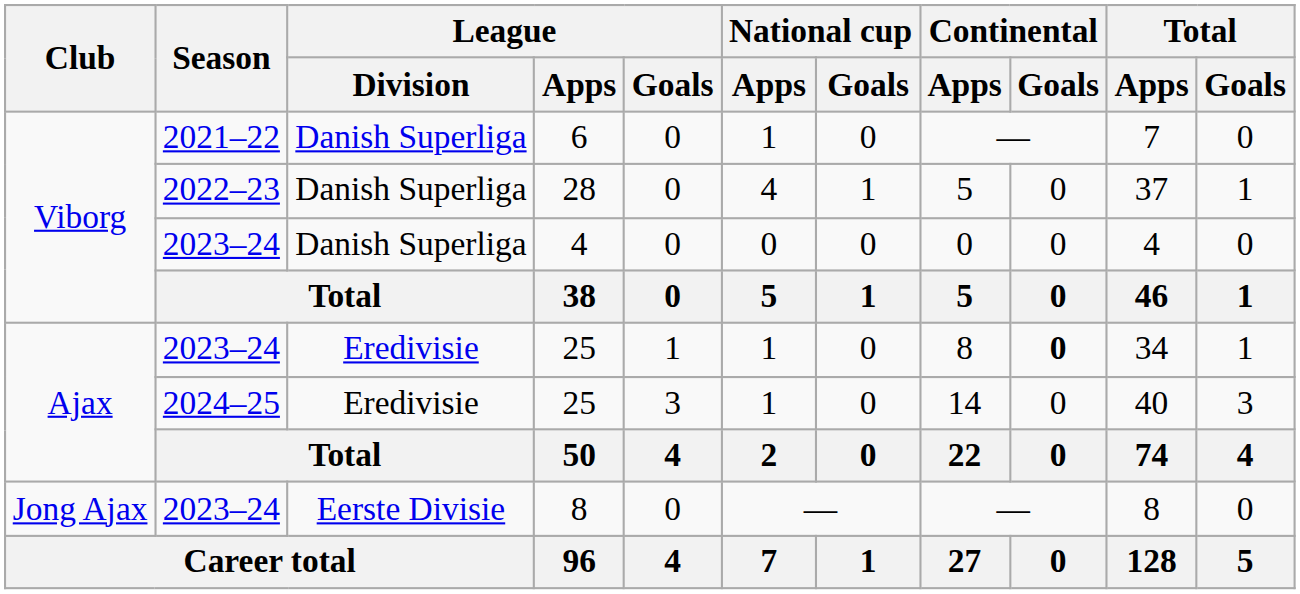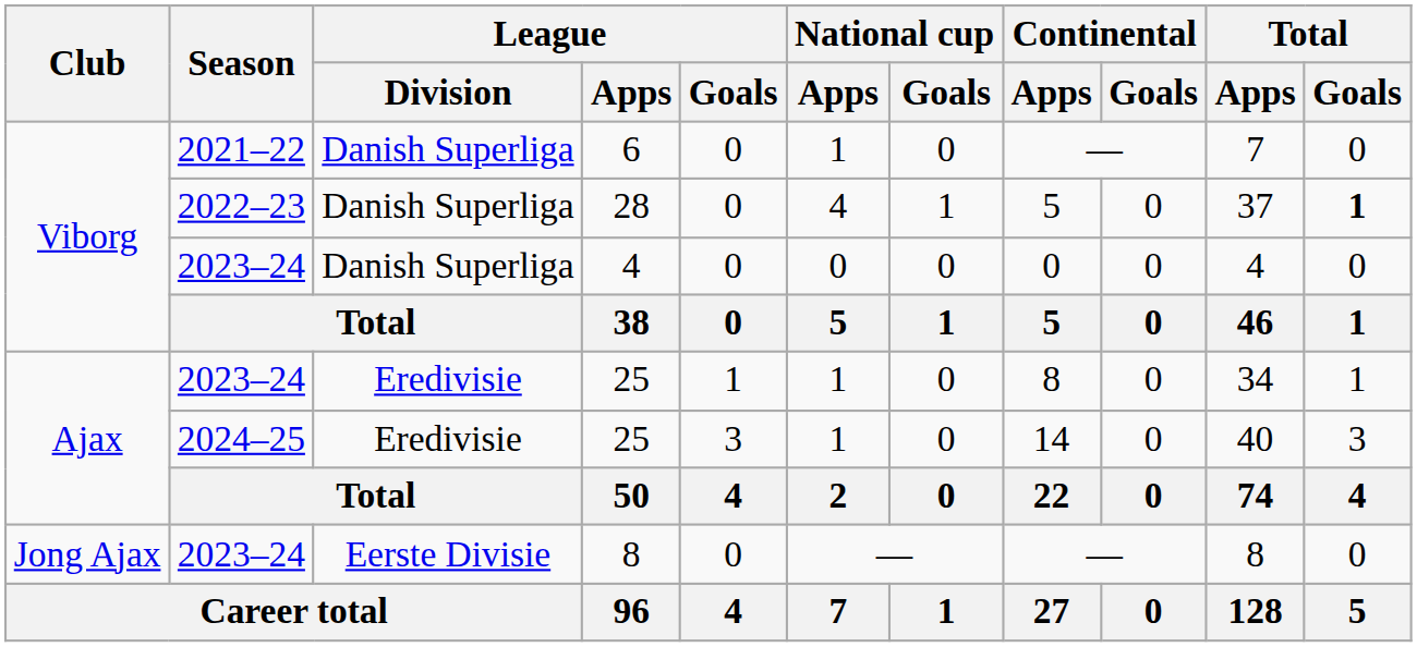28 | Total / Goals: normal -> bold
2023–24 / 25 | Continental / Goals: bold -> normal
